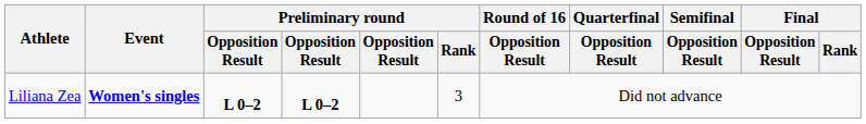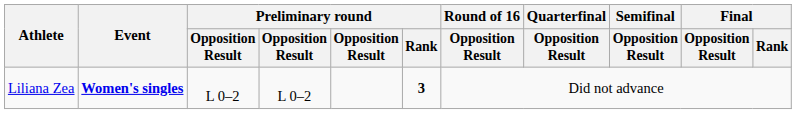Liliana Zea | column 3: bold -> normal
Liliana Zea | column 4: bold -> normal
Liliana Zea | Preliminary round / Rank: normal -> bold
